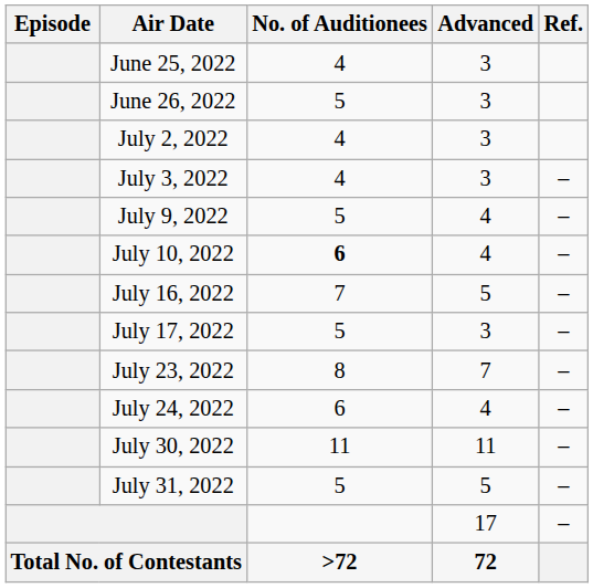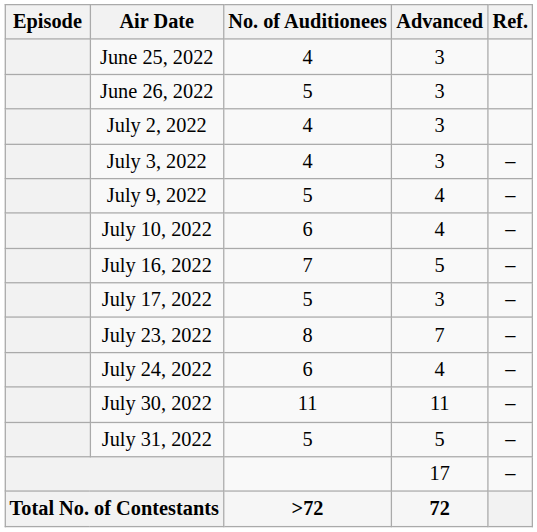July 10, 2022 | No. of Auditionees: bold -> normal
